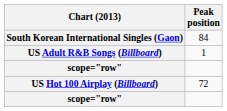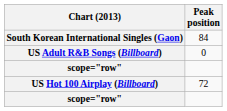US Adult R&B Songs (Billboard) | Peak position: 1 -> 0
